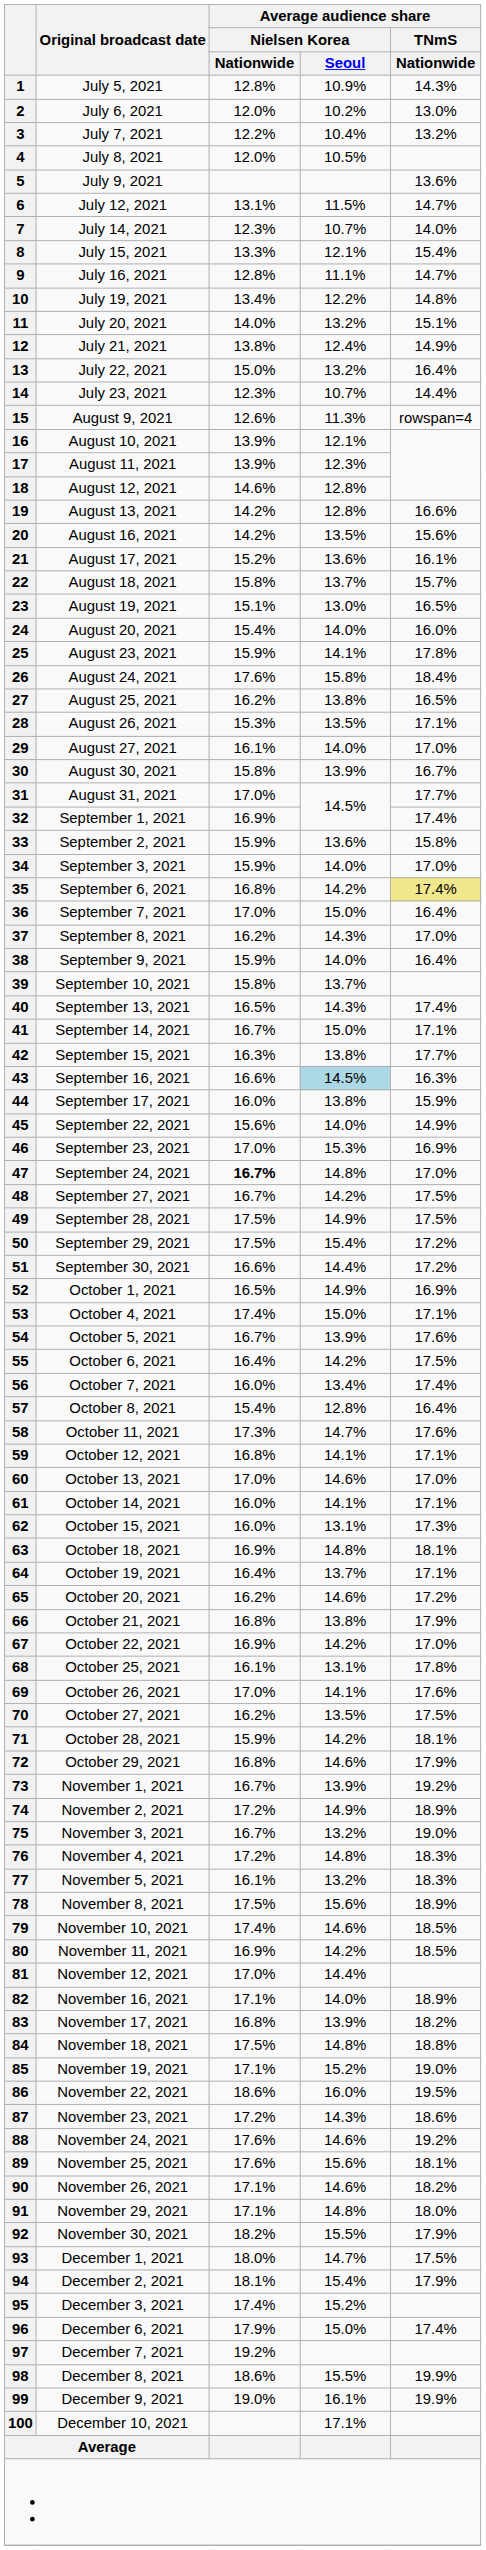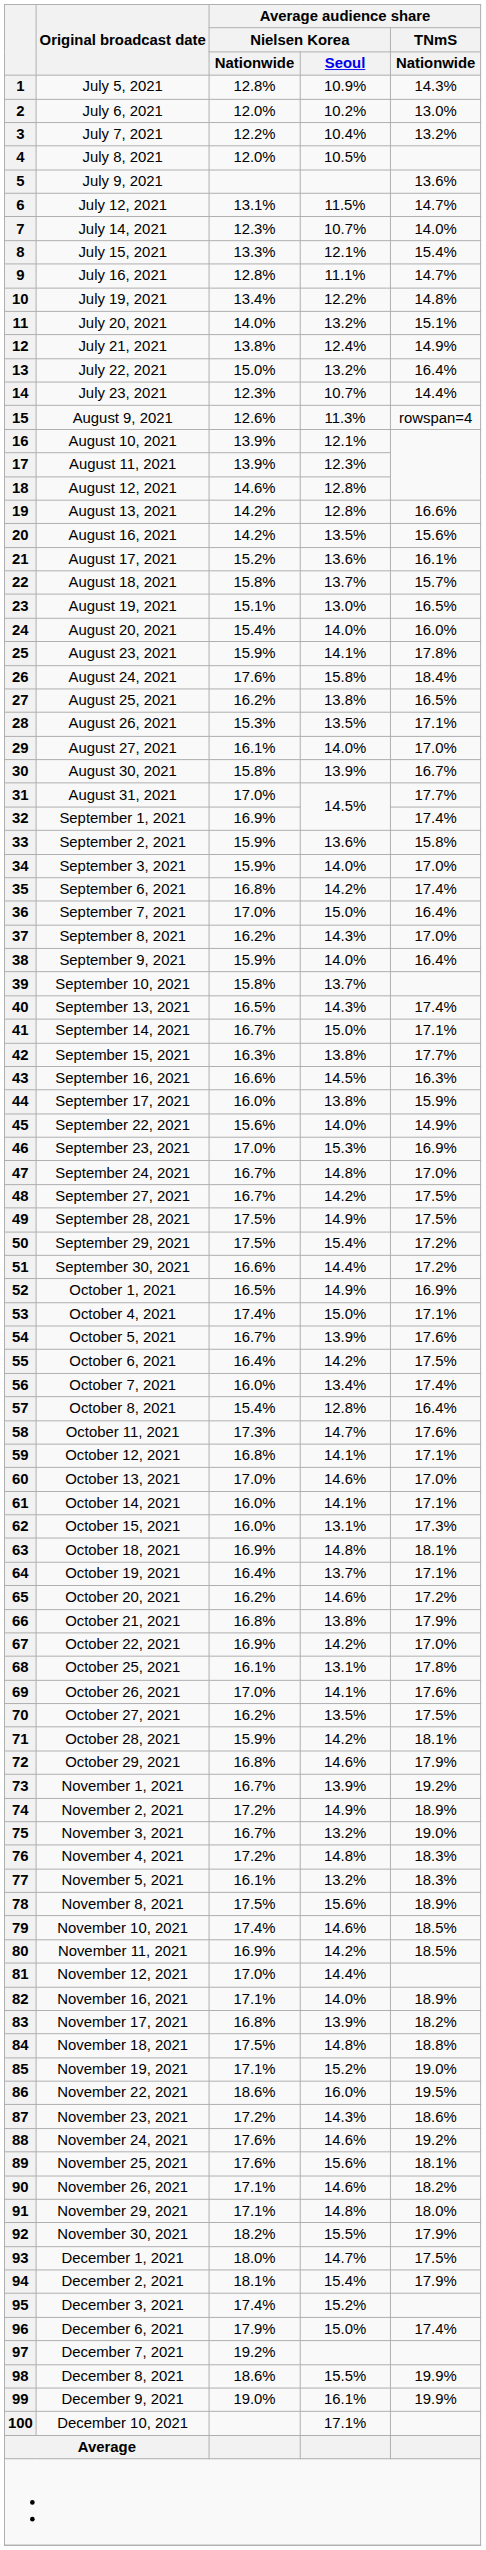35 | Average audience share / TNmS / Nationwide: khaki background -> no background
43 | Average audience share / Nielsen Korea / Seoul: lightblue background -> no background
47 | Average audience share / Nielsen Korea / Nationwide: bold -> normal
